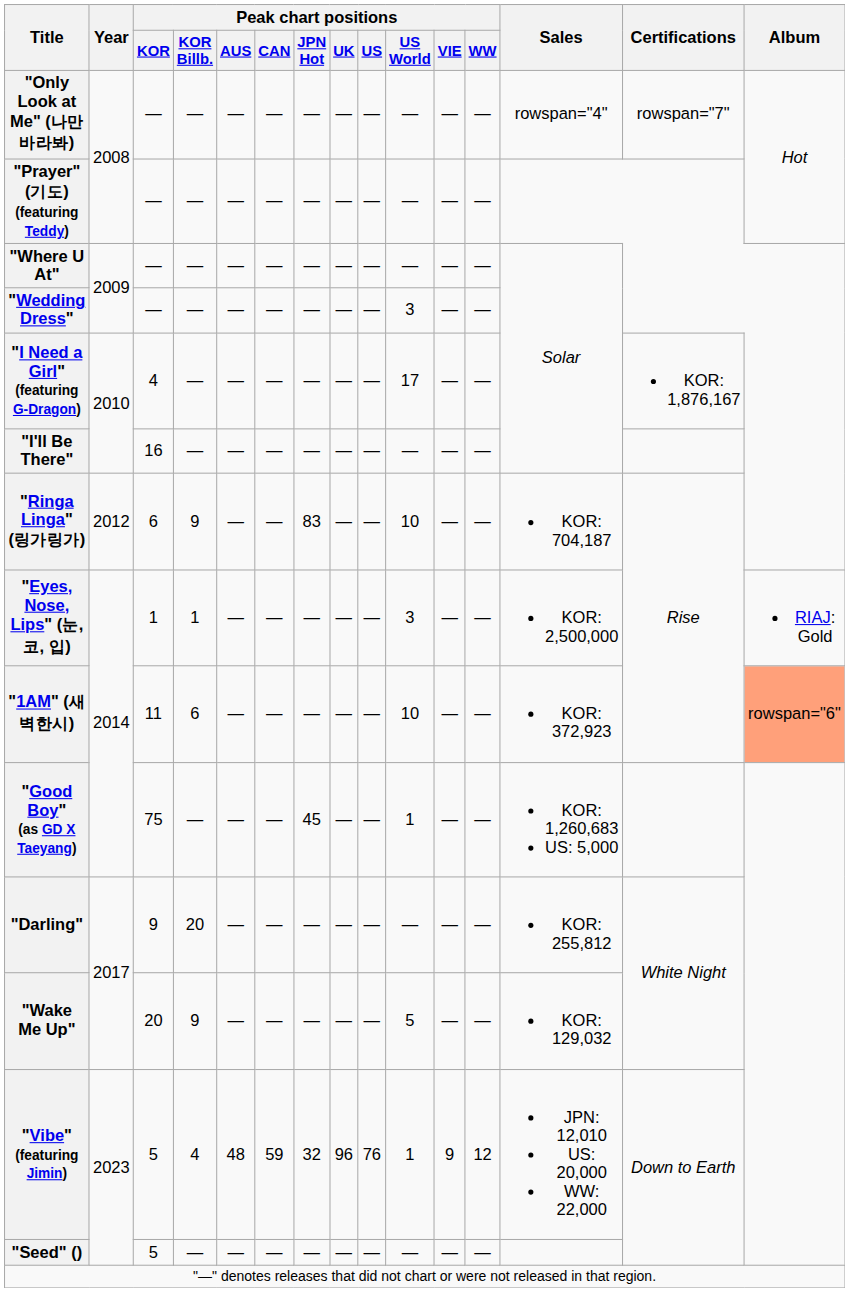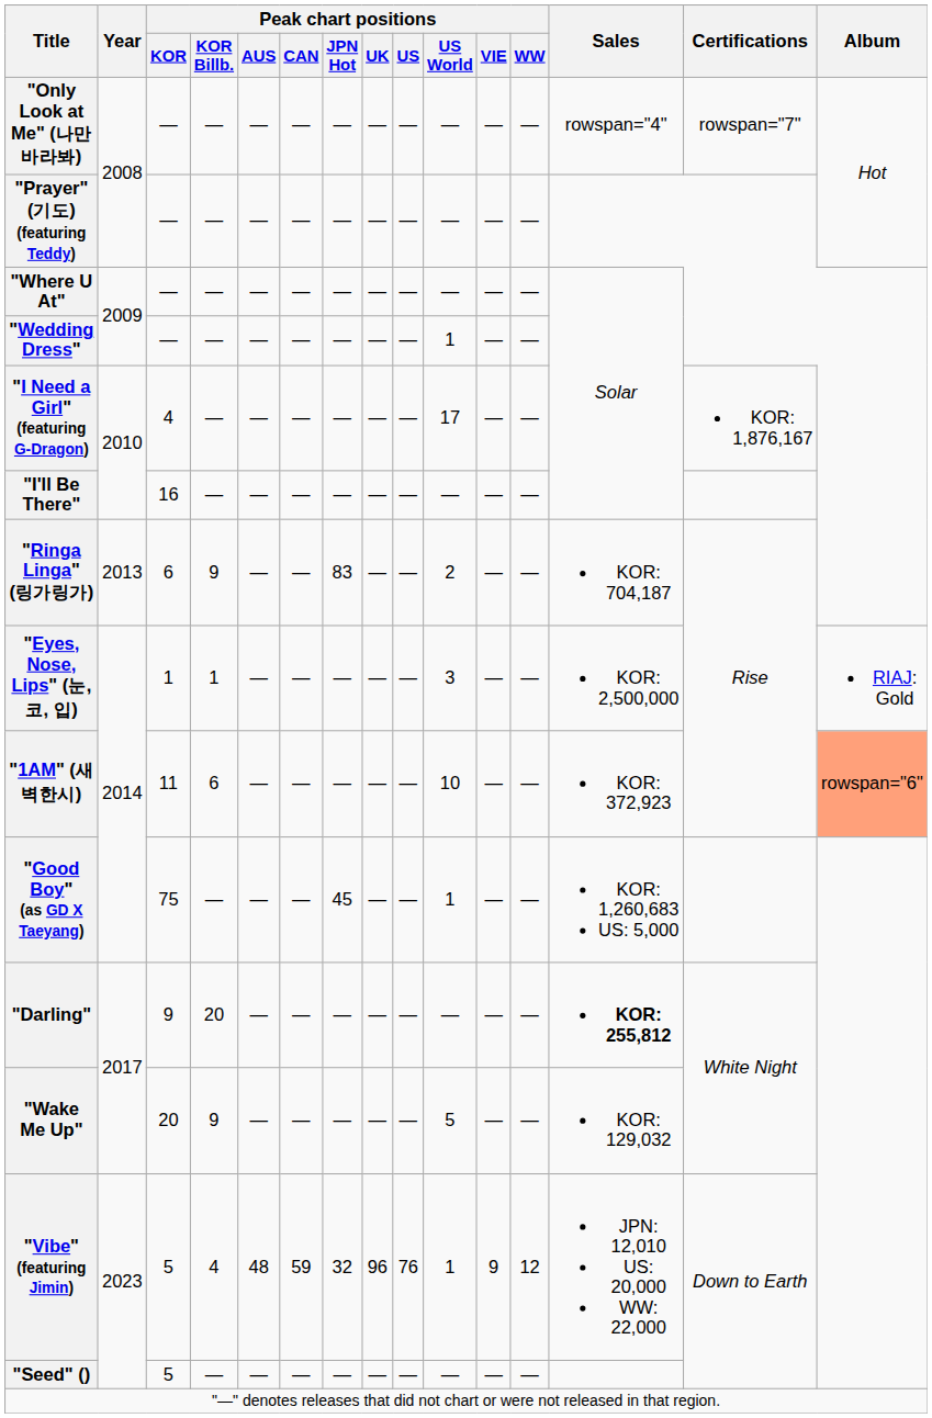"Wedding Dress" | Peak chart positions / US World: 3 -> 1
"Ringa Linga" (링가링가) | Year: 2012 -> 2013
"Ringa Linga" (링가링가) | Peak chart positions / US World: 10 -> 2
"Darling" | Sales: normal -> bold
